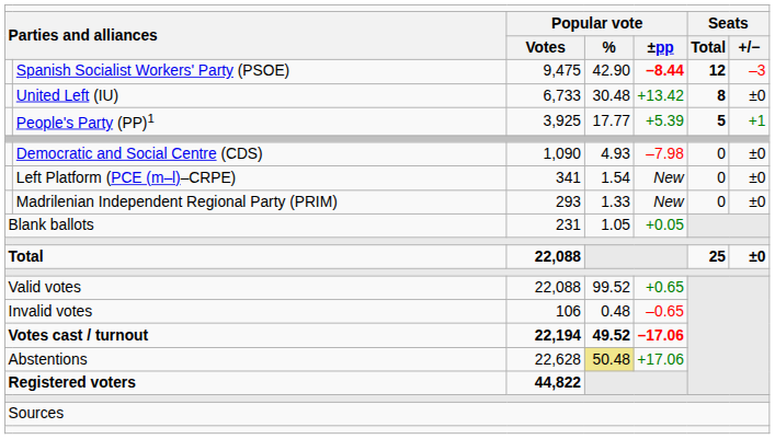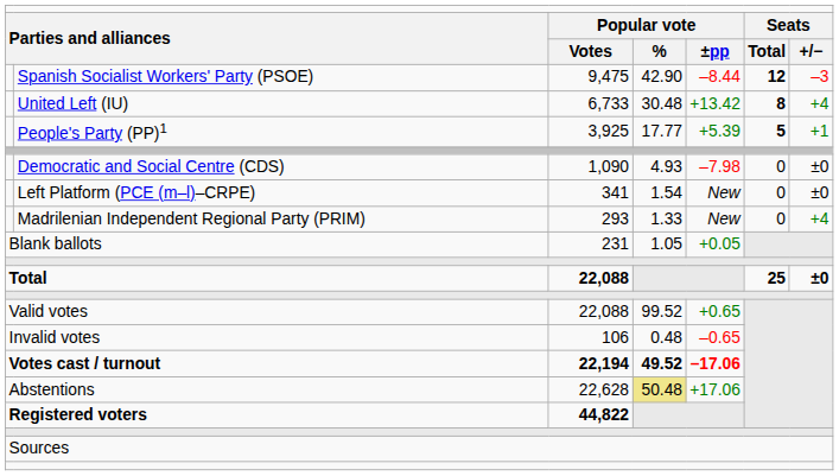Spanish Socialist Workers' Party (PSOE) | column 5: bold -> normal
United Left (IU) | column 7: ±0 -> +4
Madrilenian Independent Regional Party (PRIM) | column 7: ±0 -> +4
